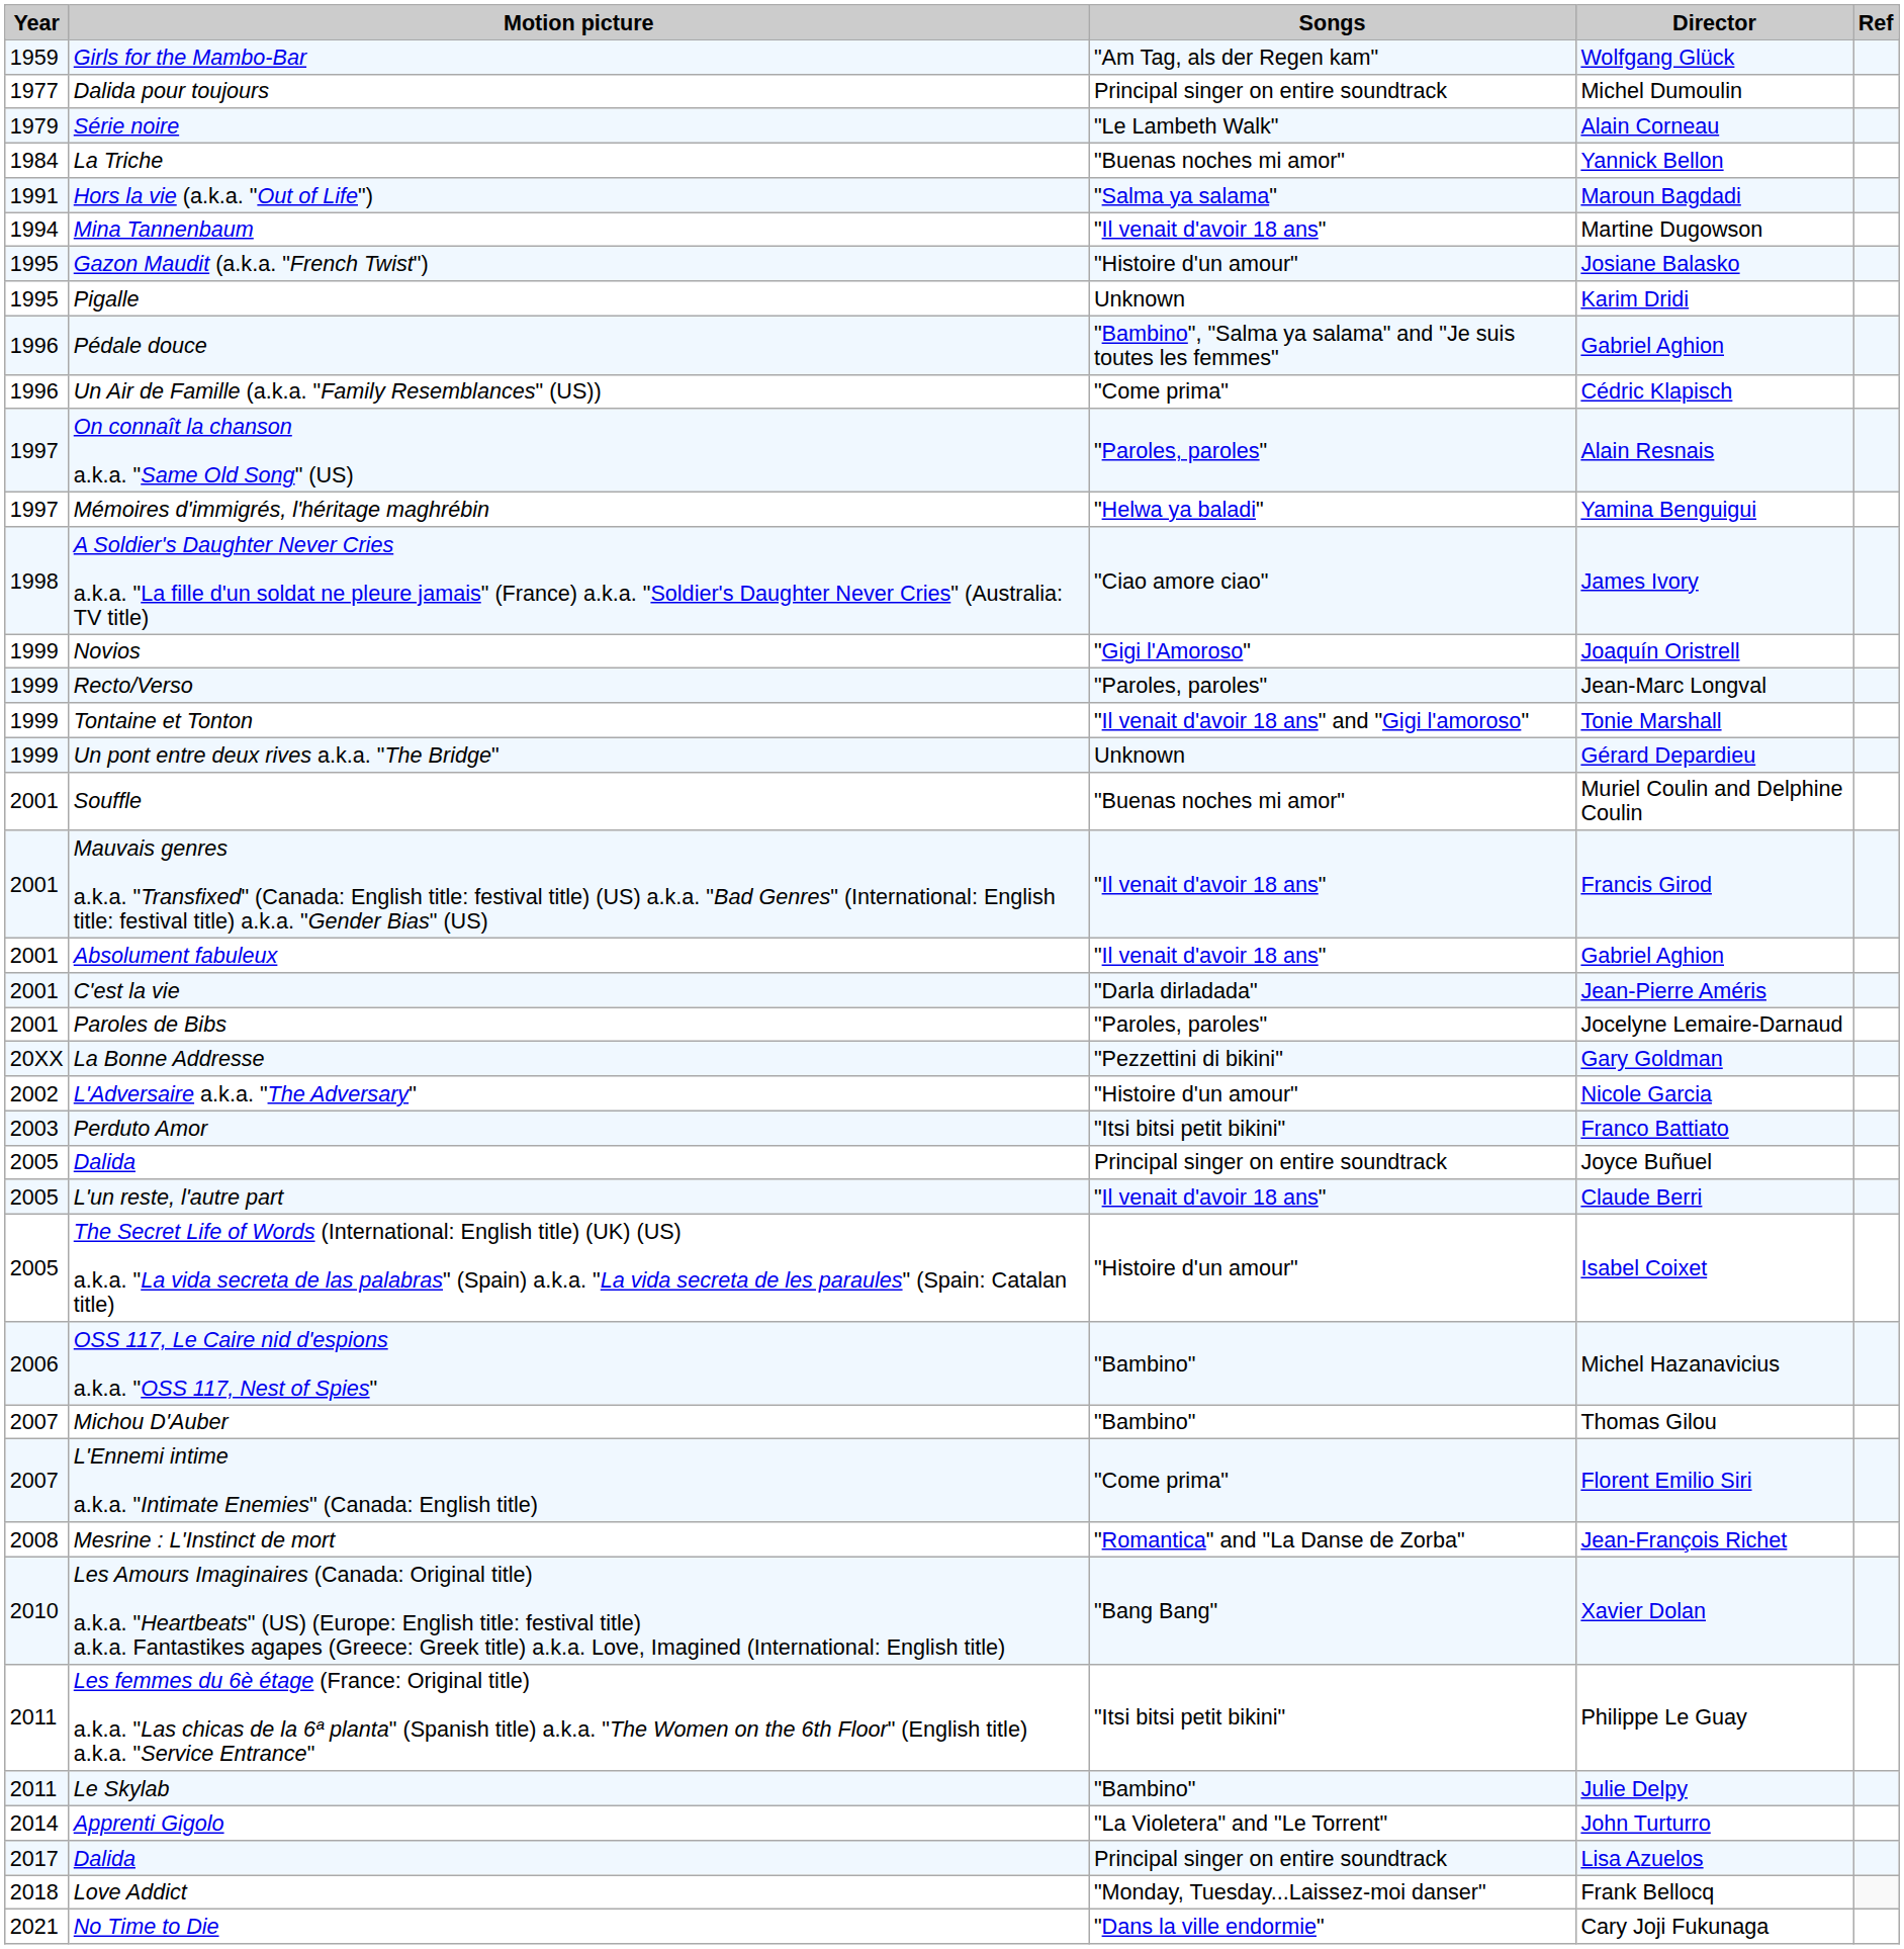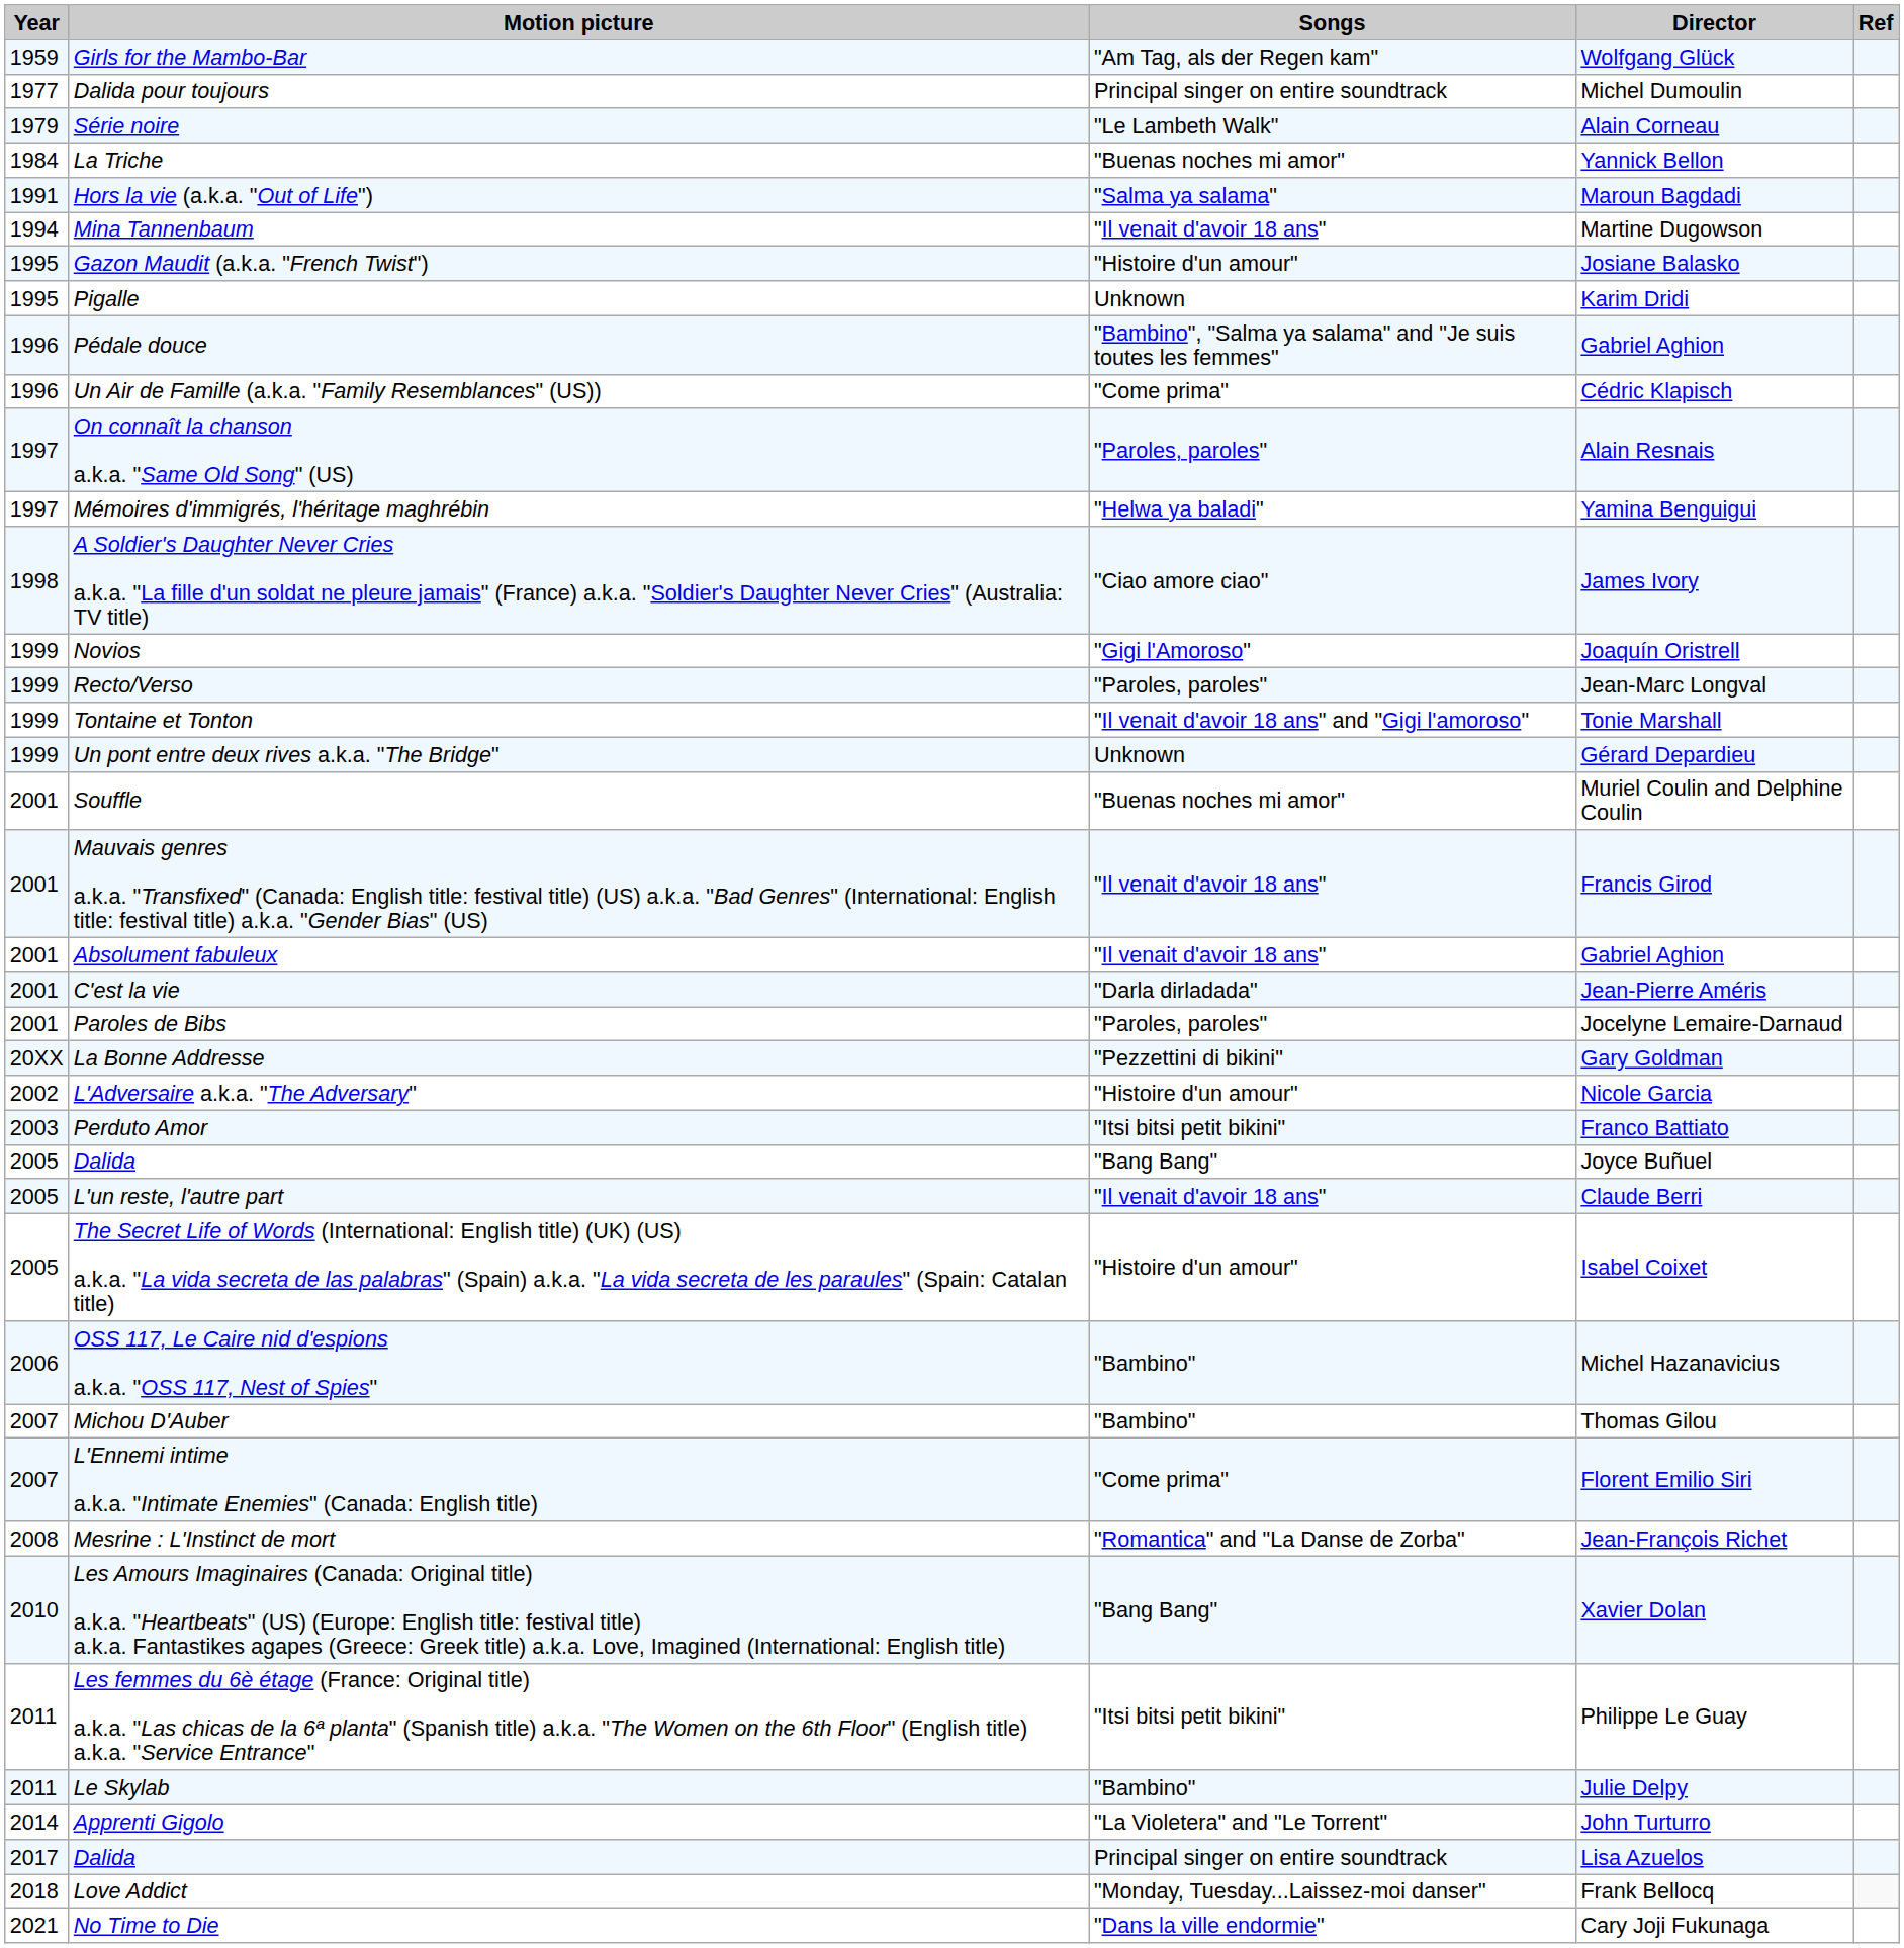Dalida / Joyce Buñuel | Songs: Principal singer on entire soundtrack -> "Bang Bang"
